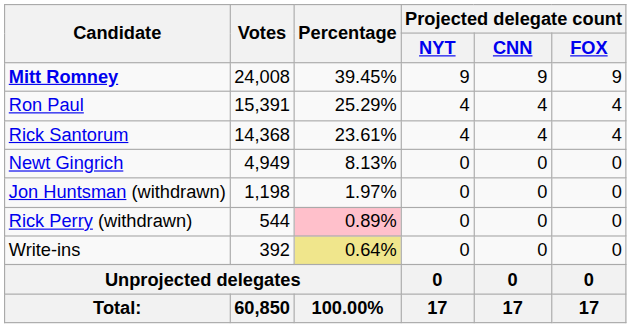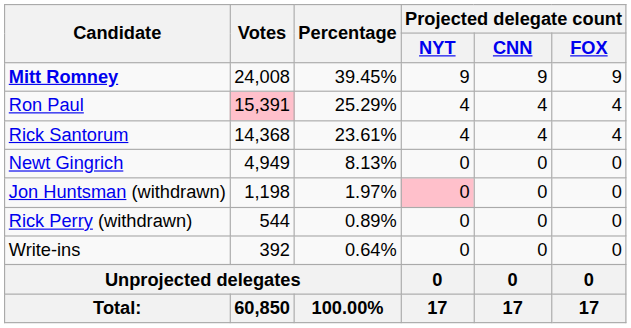Ron Paul | Votes: no background -> pink background
Jon Huntsman (withdrawn) | Projected delegate count / NYT: no background -> pink background
Rick Perry (withdrawn) | Percentage: pink background -> no background
Write-ins | Percentage: khaki background -> no background
